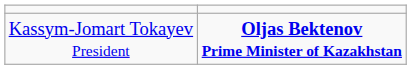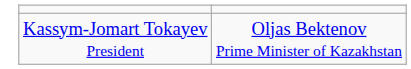Kassym-Jomart Tokayev President | column 2: bold -> normal
